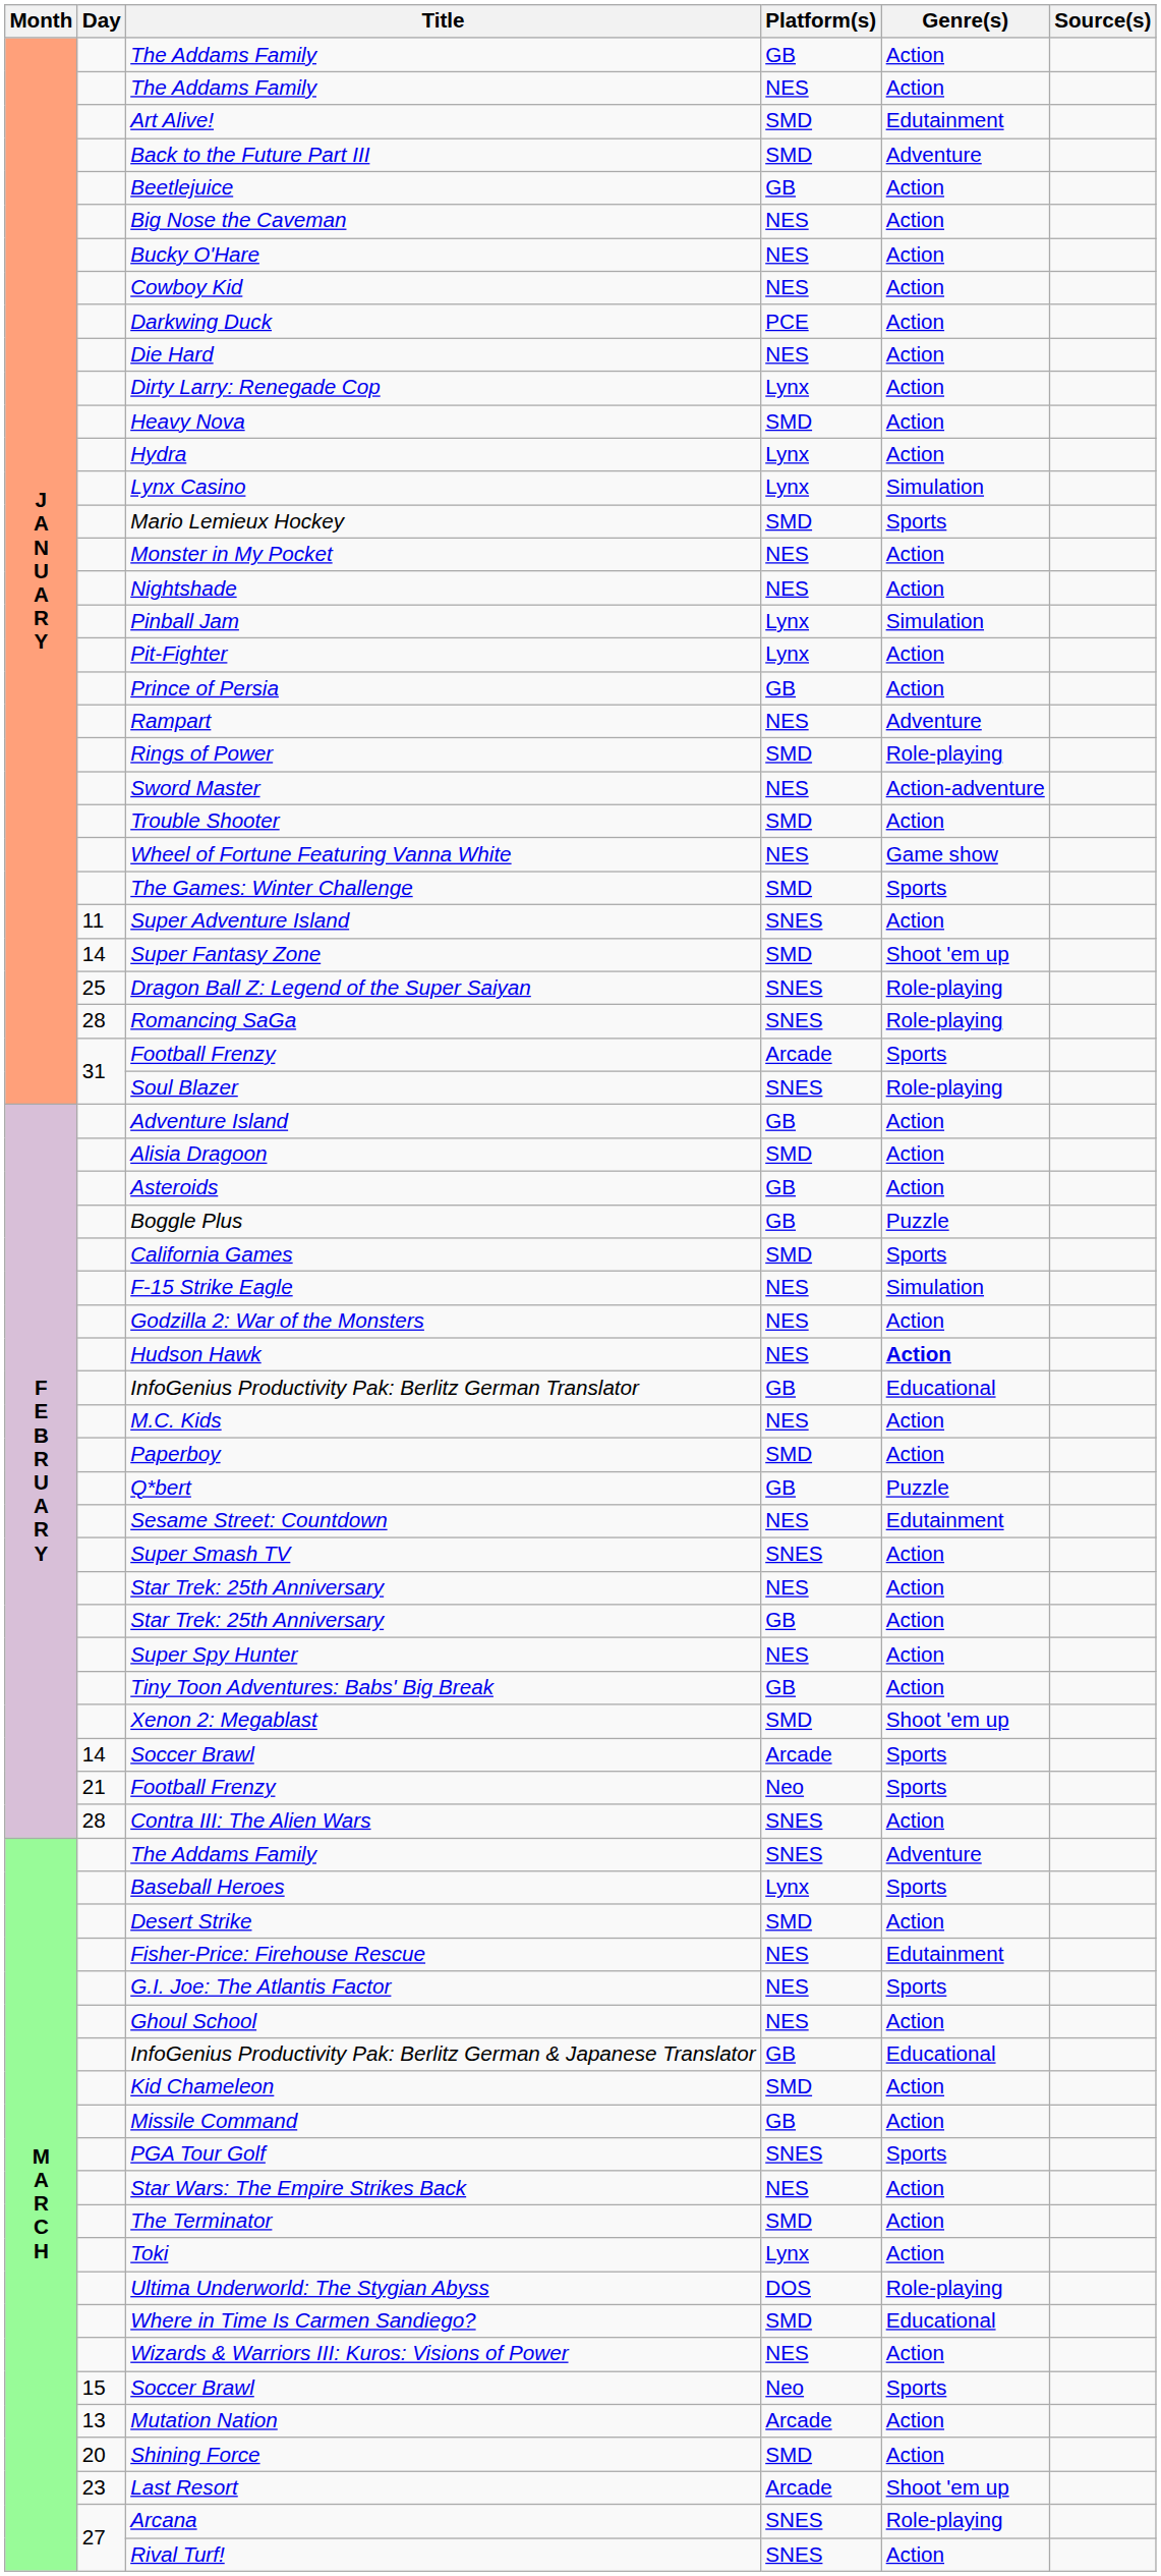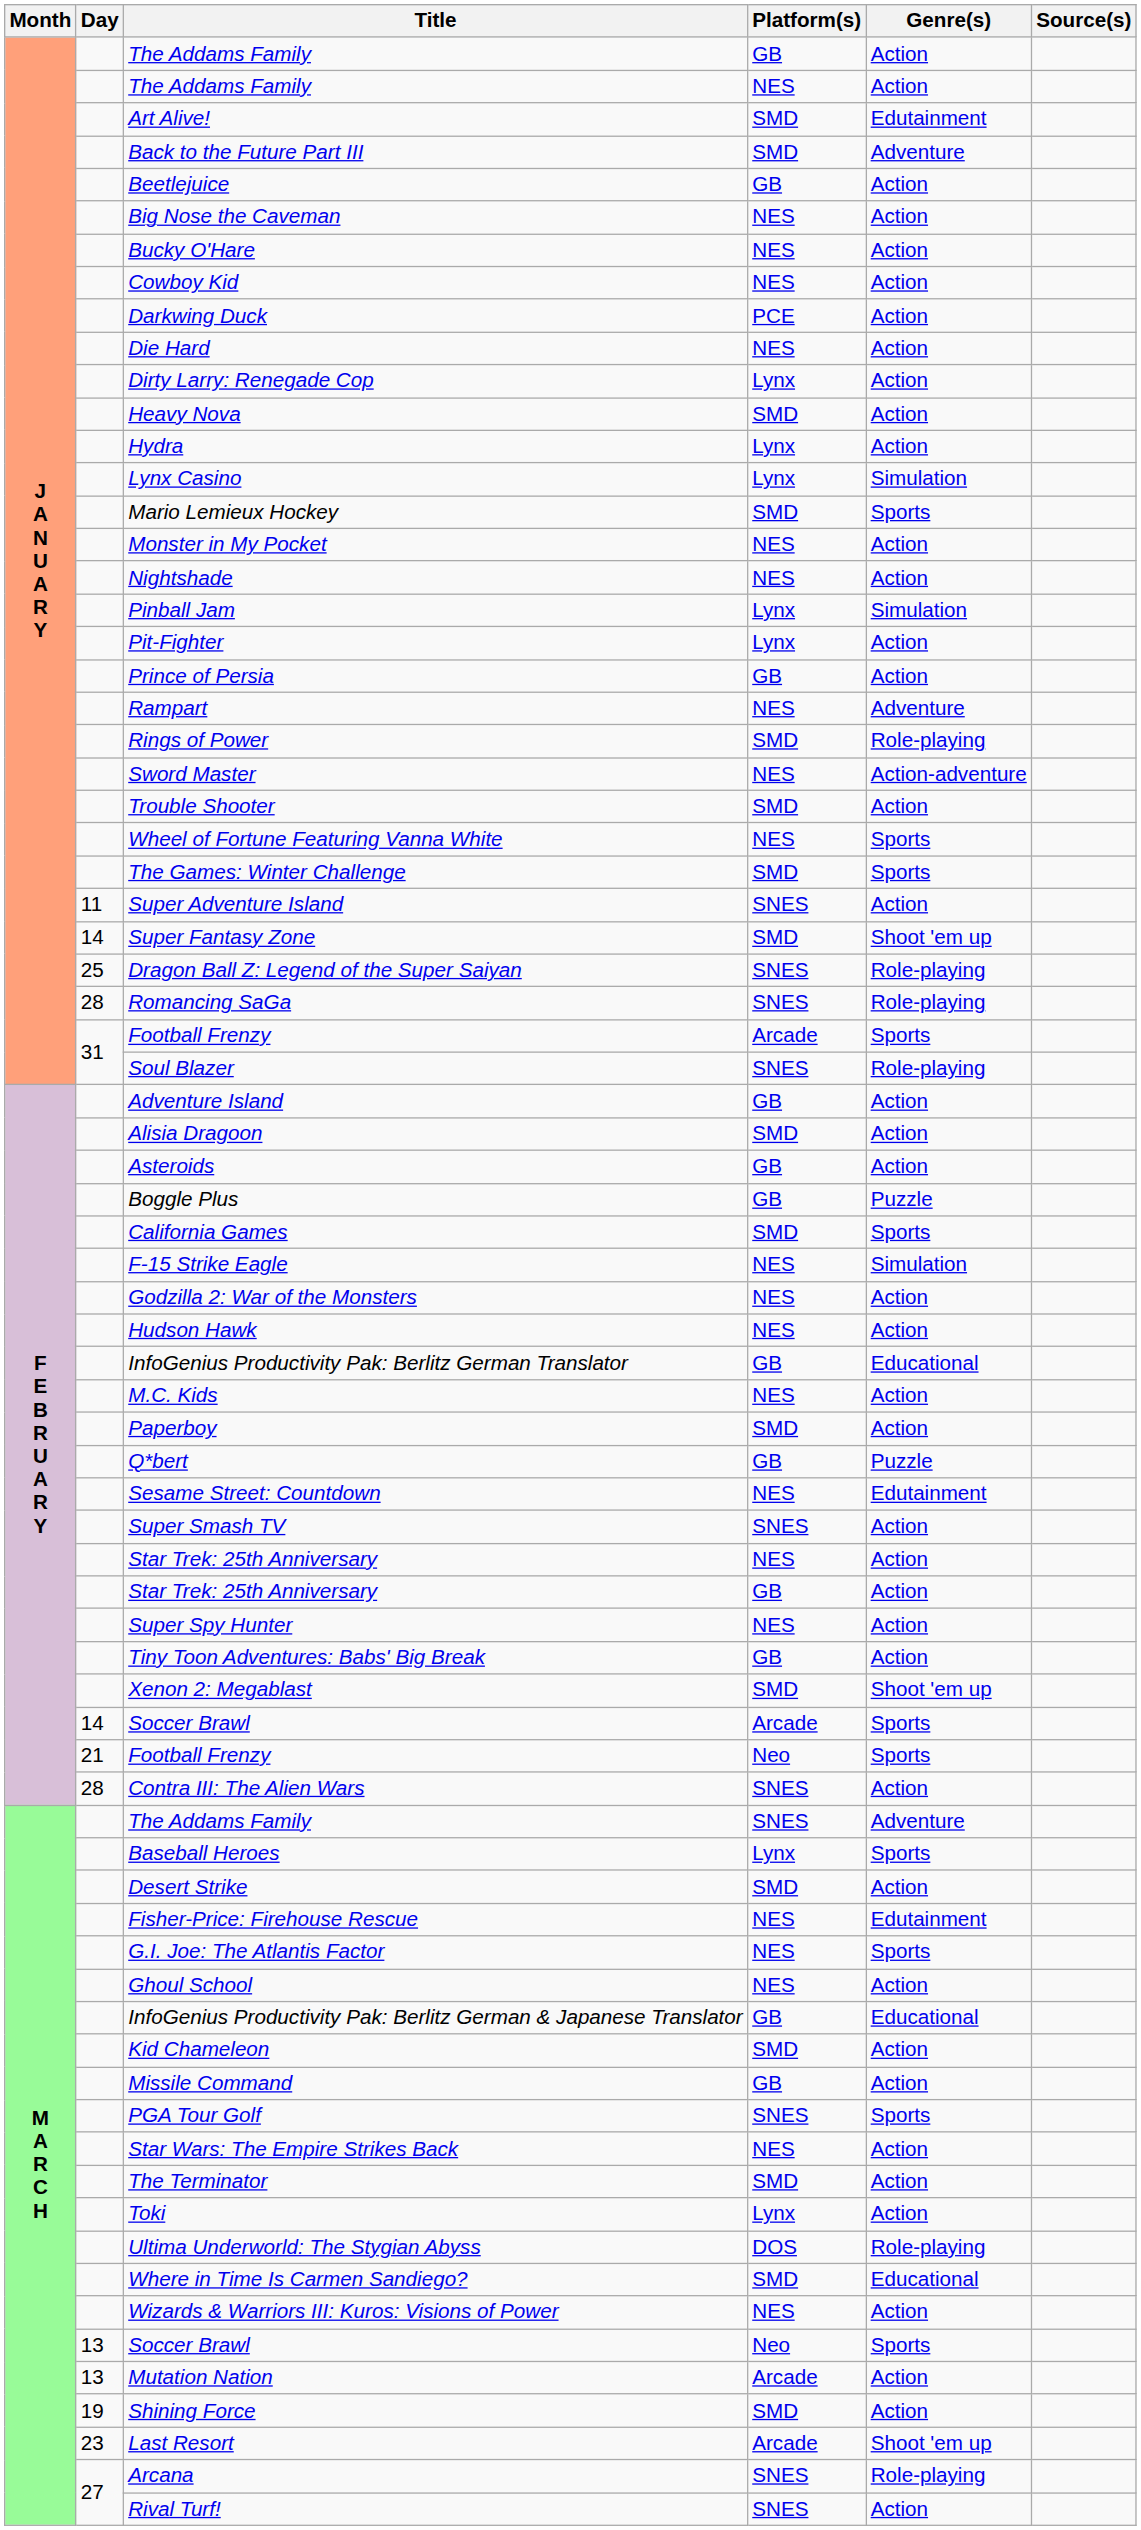Wheel of Fortune Featuring Vanna White | Genre(s): Game show -> Sports
Hudson Hawk | Genre(s): bold -> normal
Soccer Brawl / Neo | Day: 15 -> 13
Shining Force | Day: 20 -> 19
